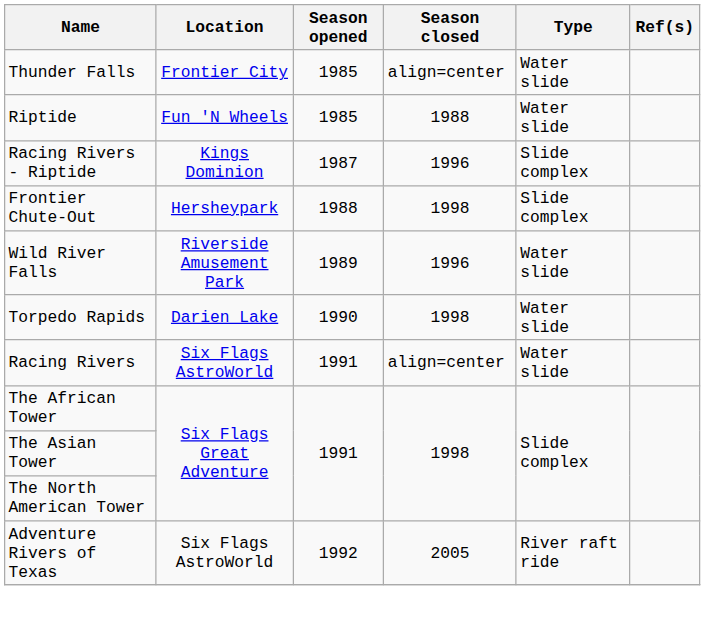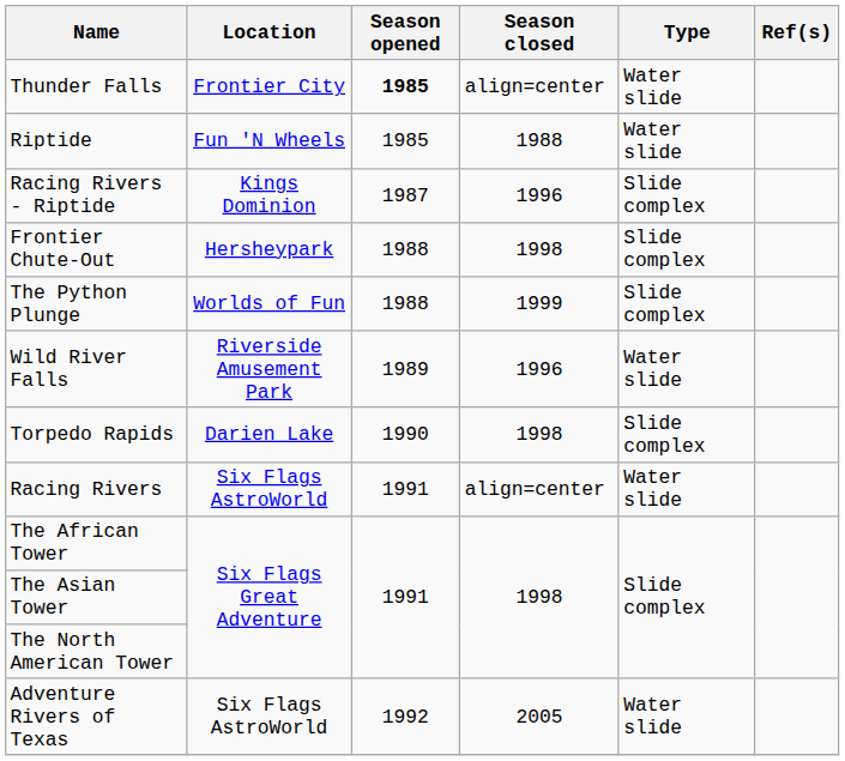Thunder Falls | Season opened: normal -> bold
+ row: The Python Plunge | Worlds of Fun | 1988 | 1999 | Slide complex
Torpedo Rapids | Type: Water slide -> Slide complex
Adventure Rivers of Texas | Type: River raft ride -> Water slide
